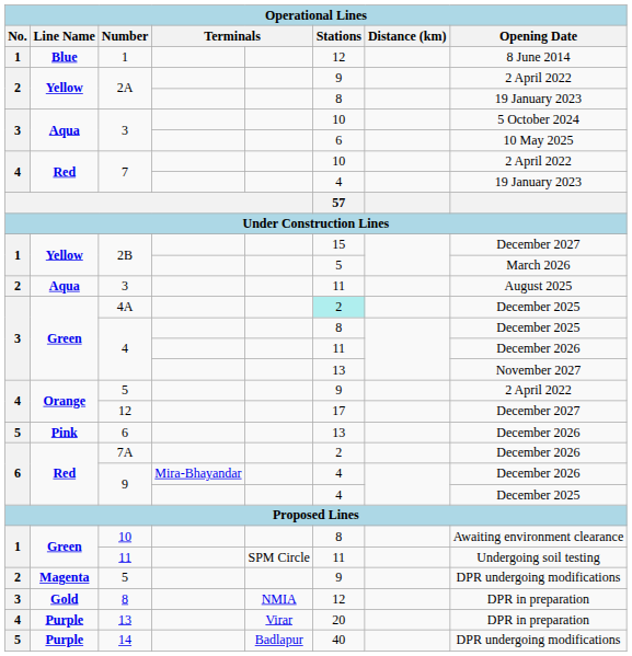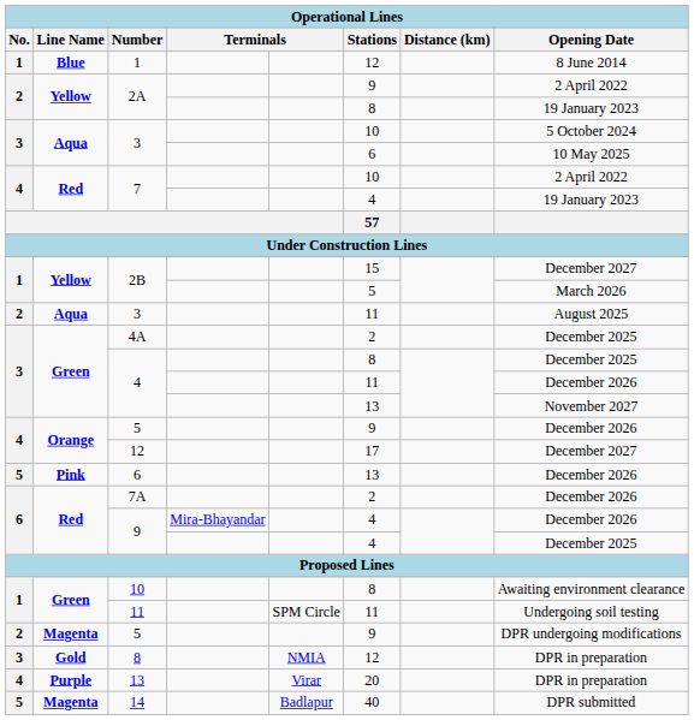4A | Stations: paleturquoise background -> no background
4 / 5 | Opening Date: 2 April 2022 -> December 2026
14 | Line Name: Purple -> Magenta
14 | Opening Date: DPR undergoing modifications -> DPR submitted
